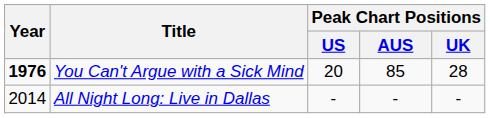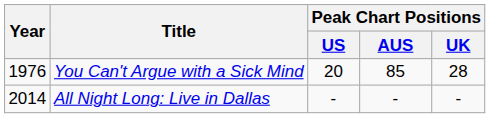You Can't Argue with a Sick Mind | Year: bold -> normal
